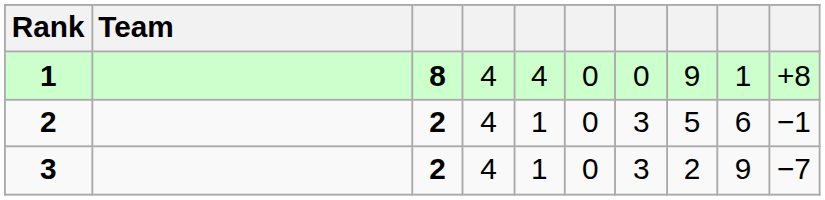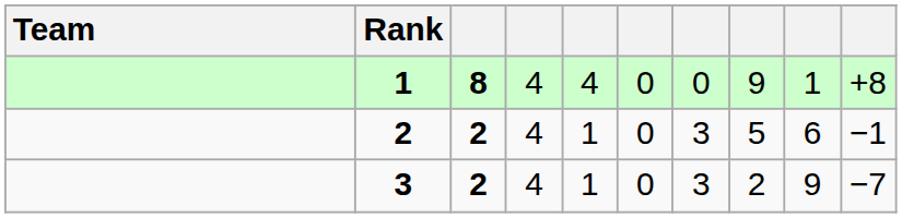columns swapped: Rank <-> Team
